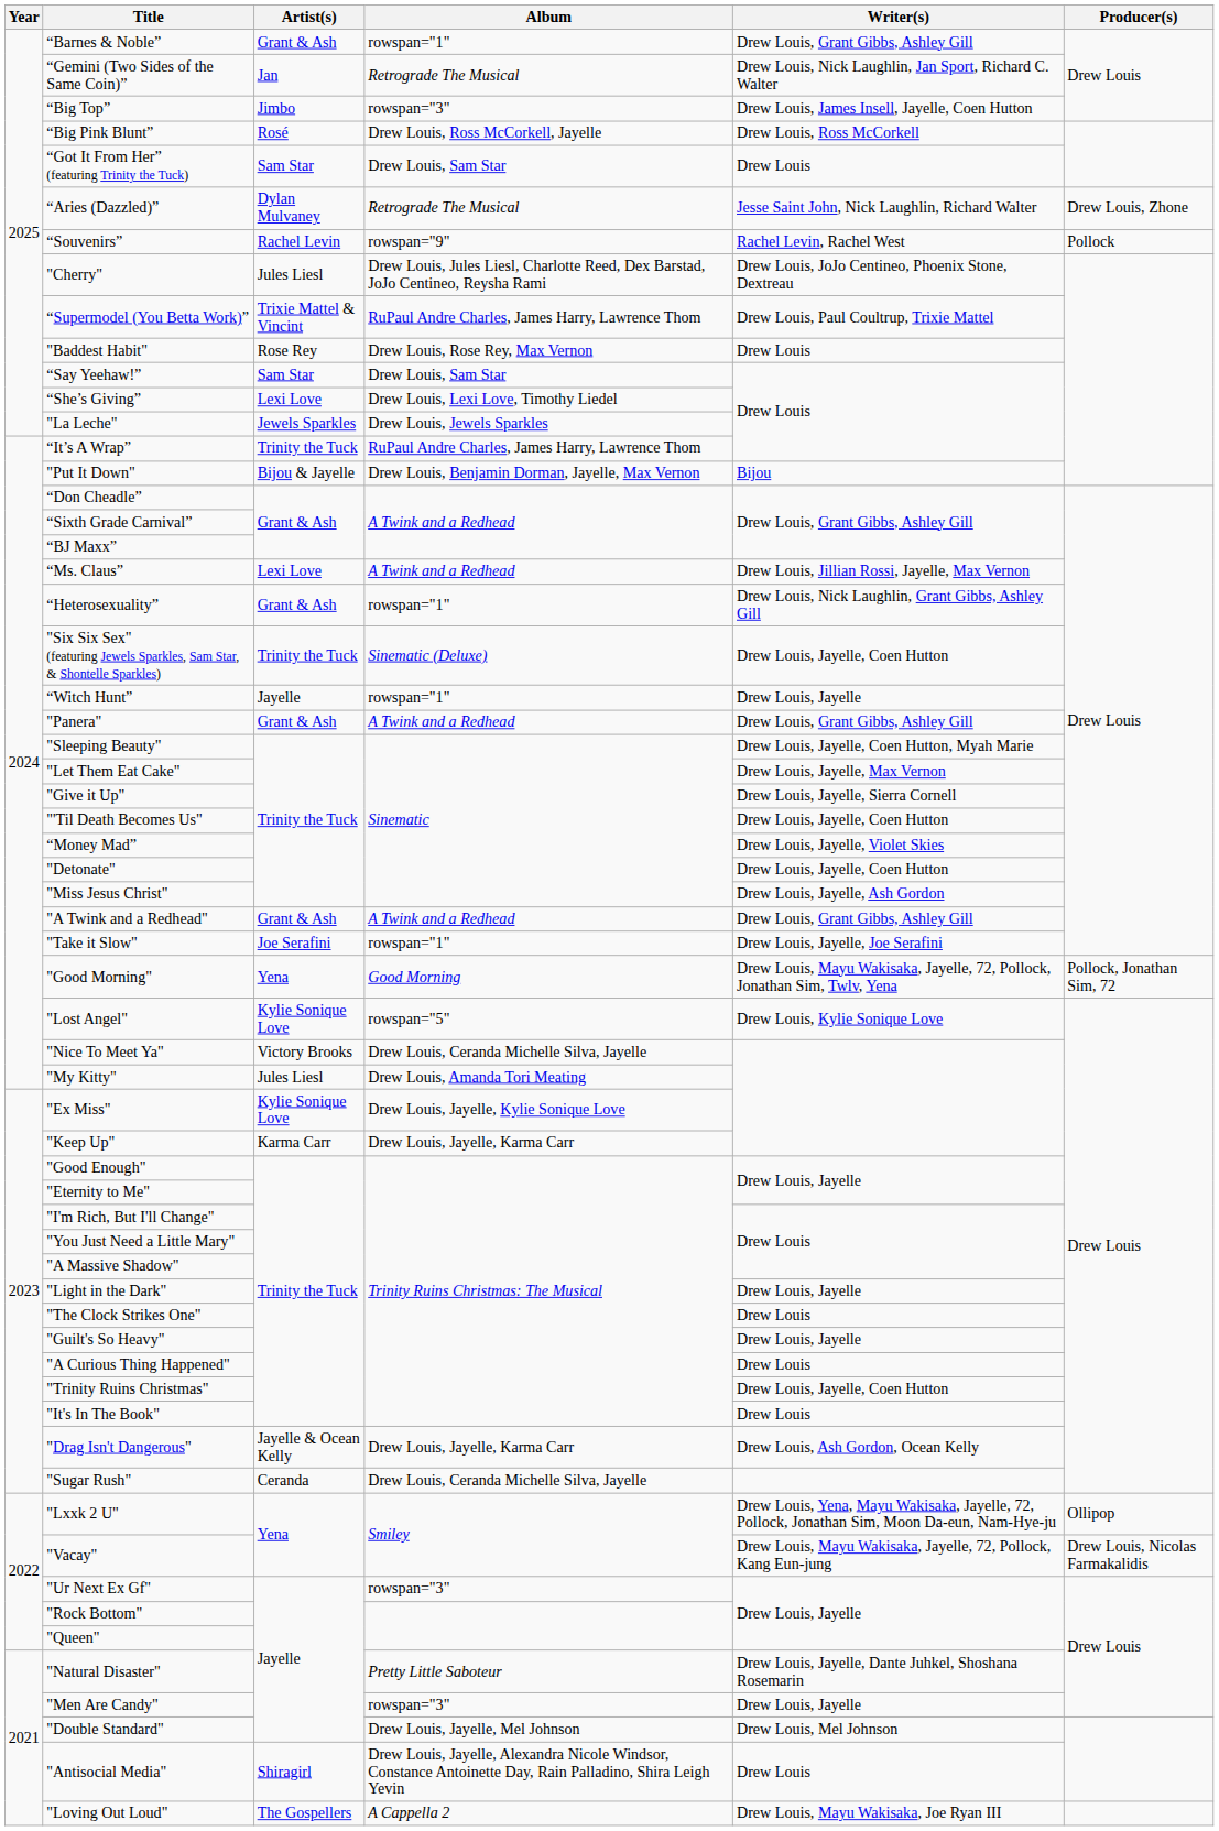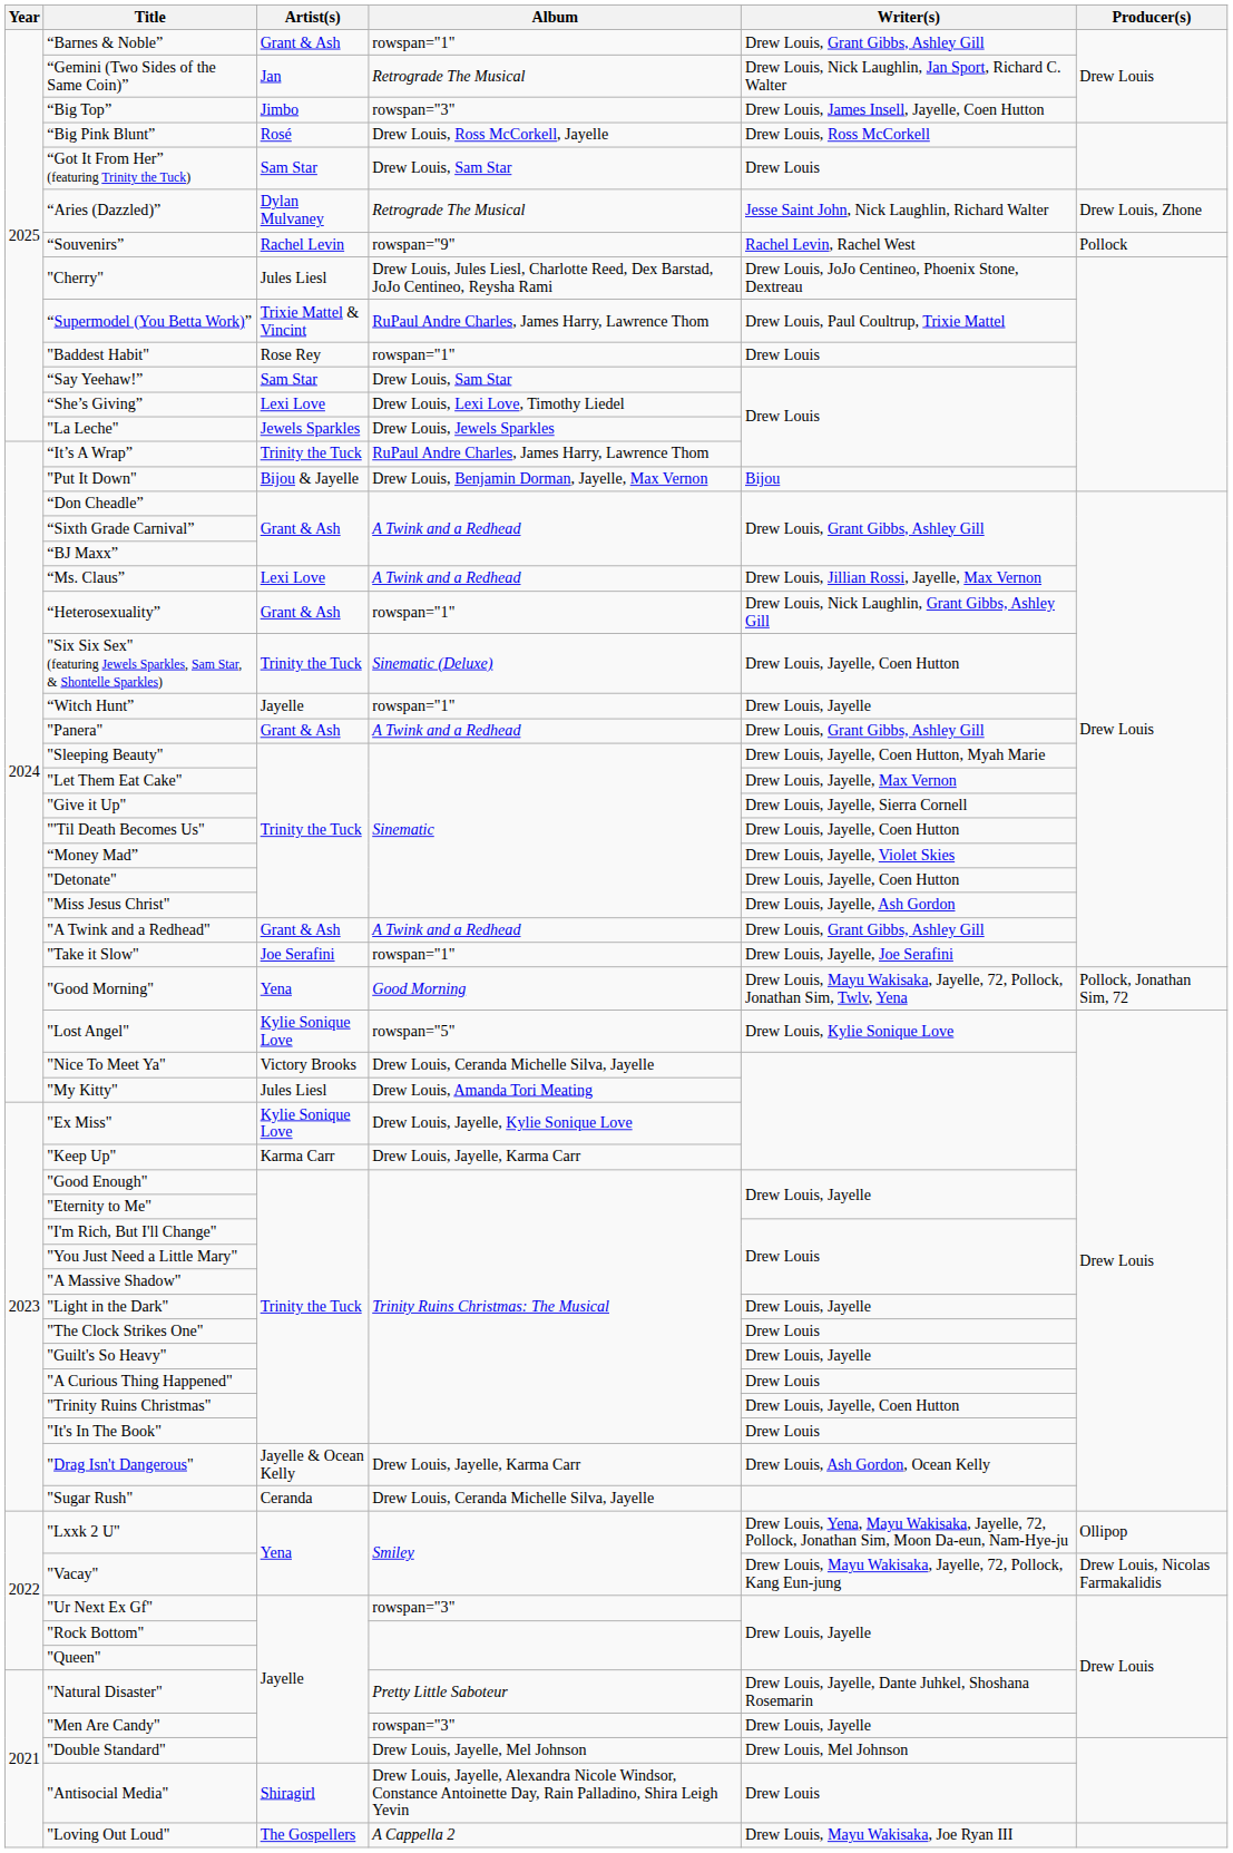"Baddest Habit" | Album: Drew Louis, Rose Rey, Max Vernon -> rowspan="1"
